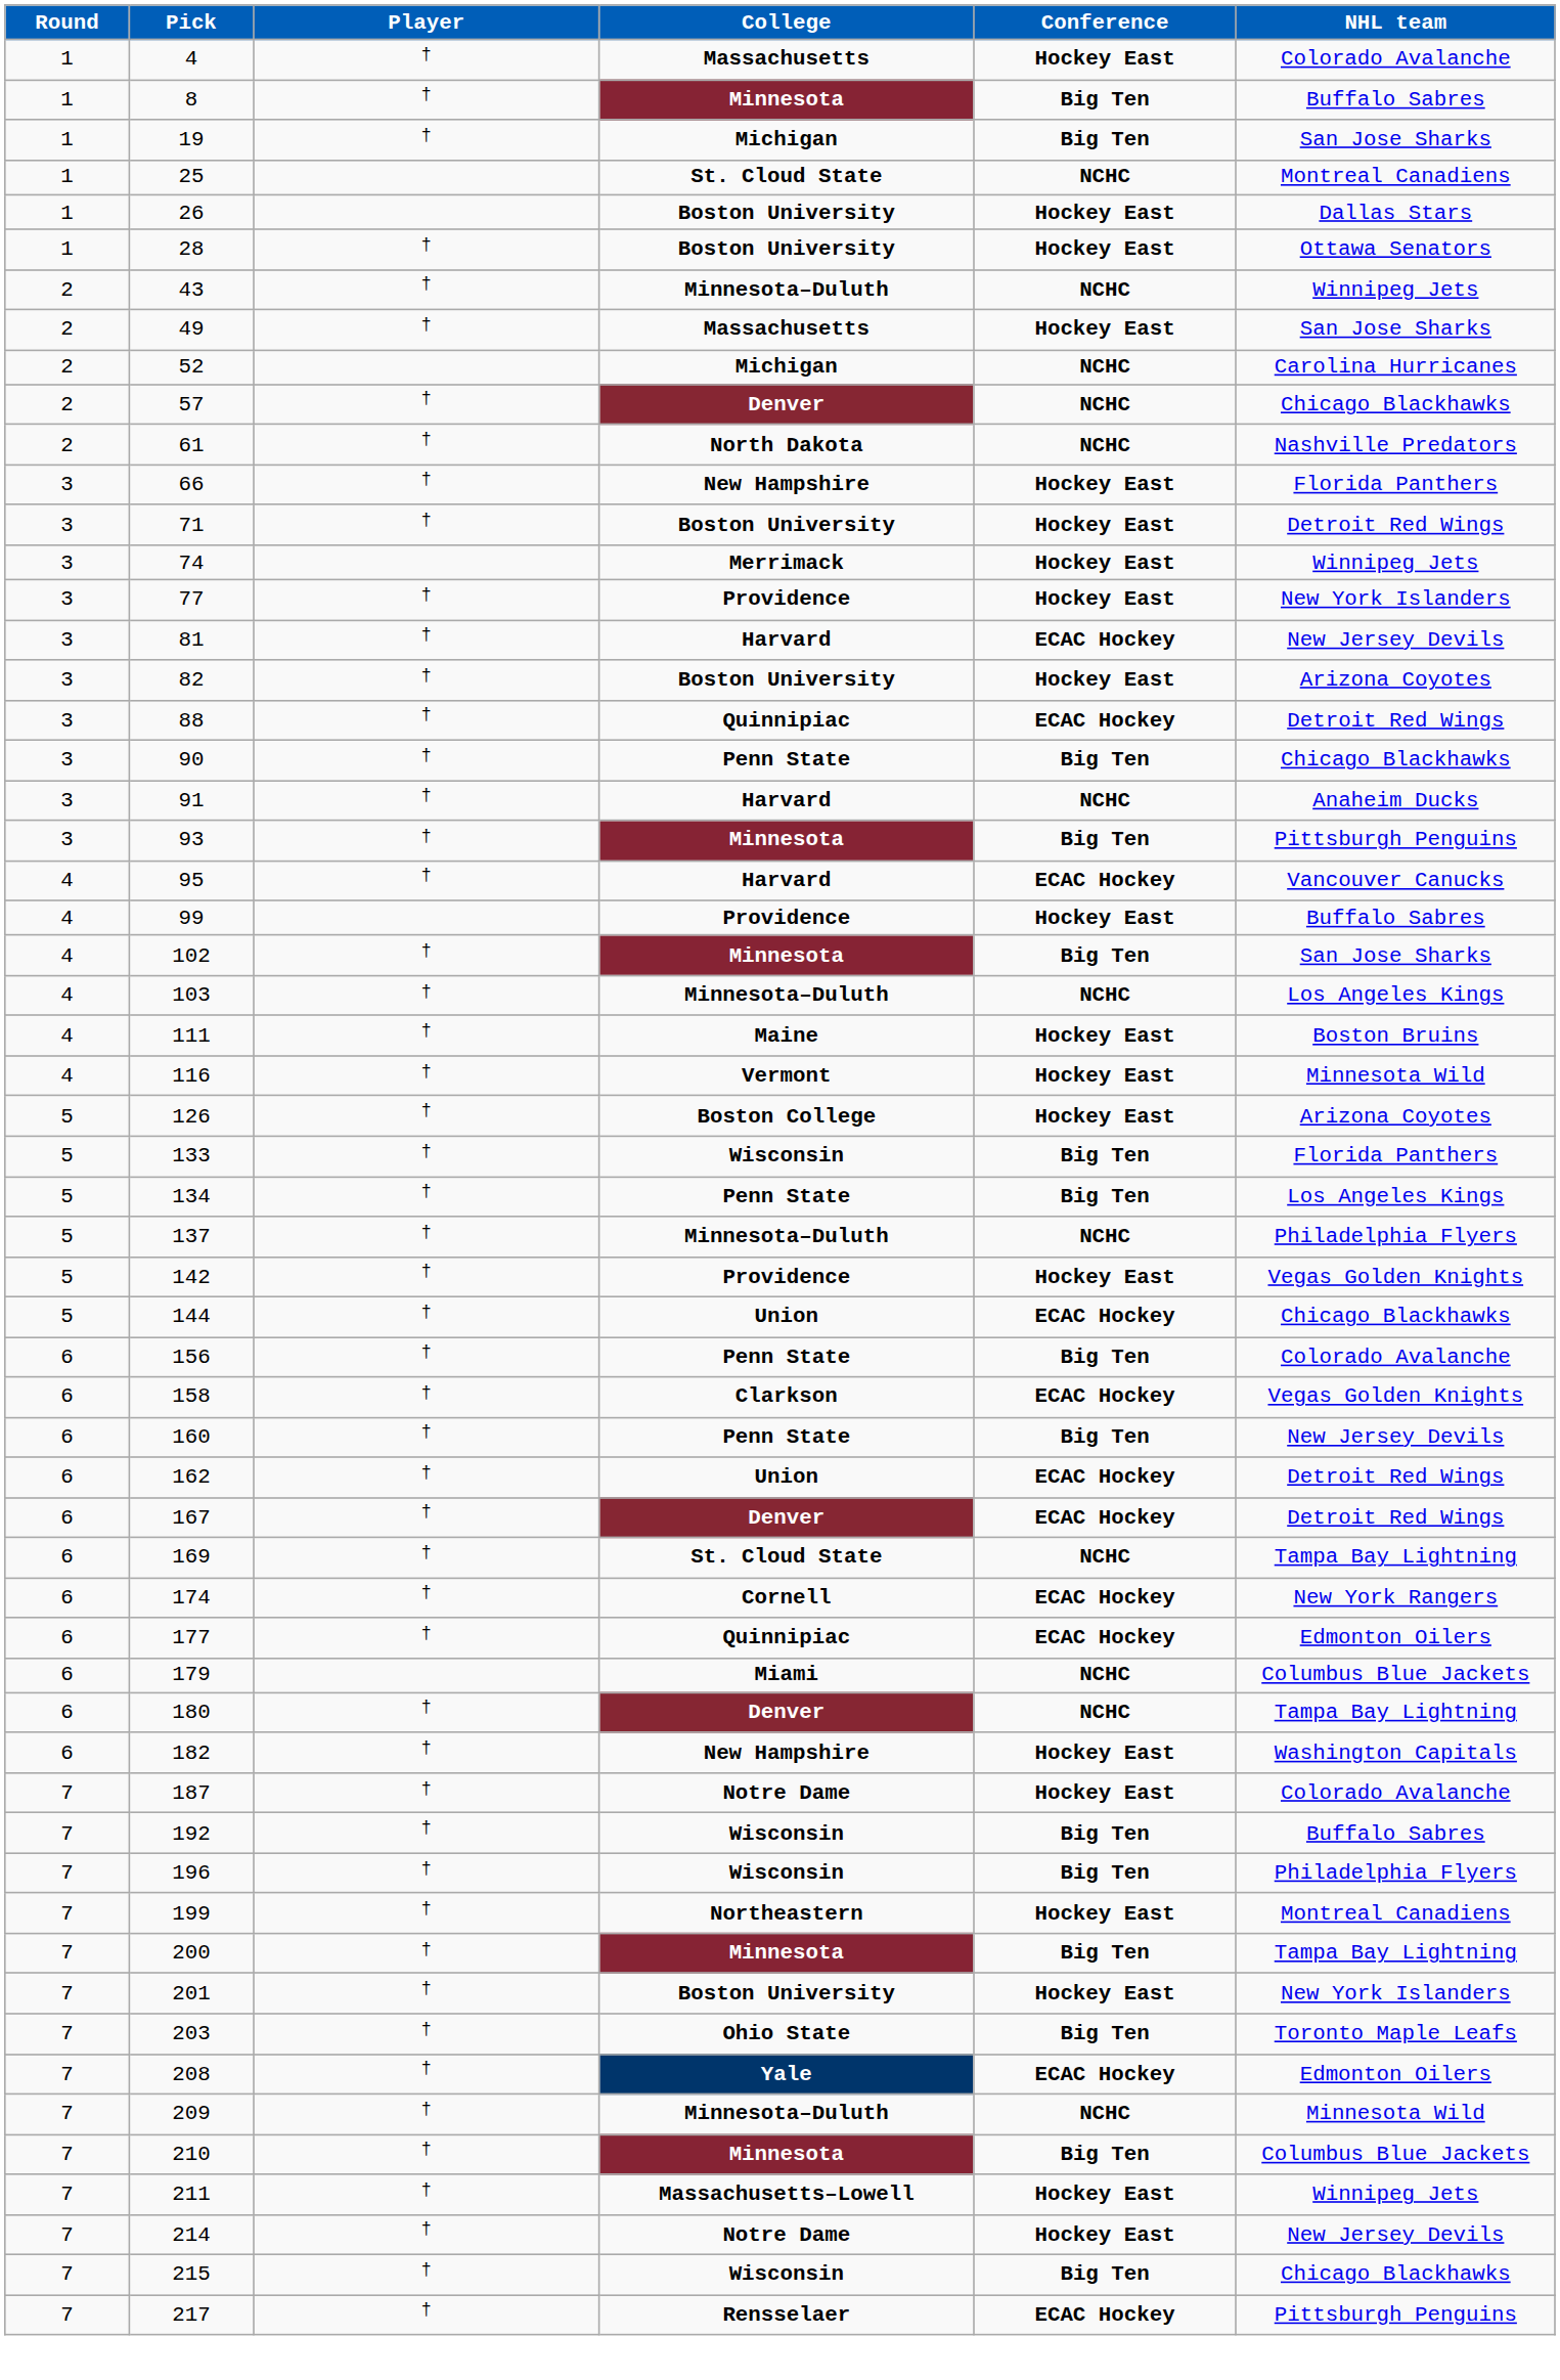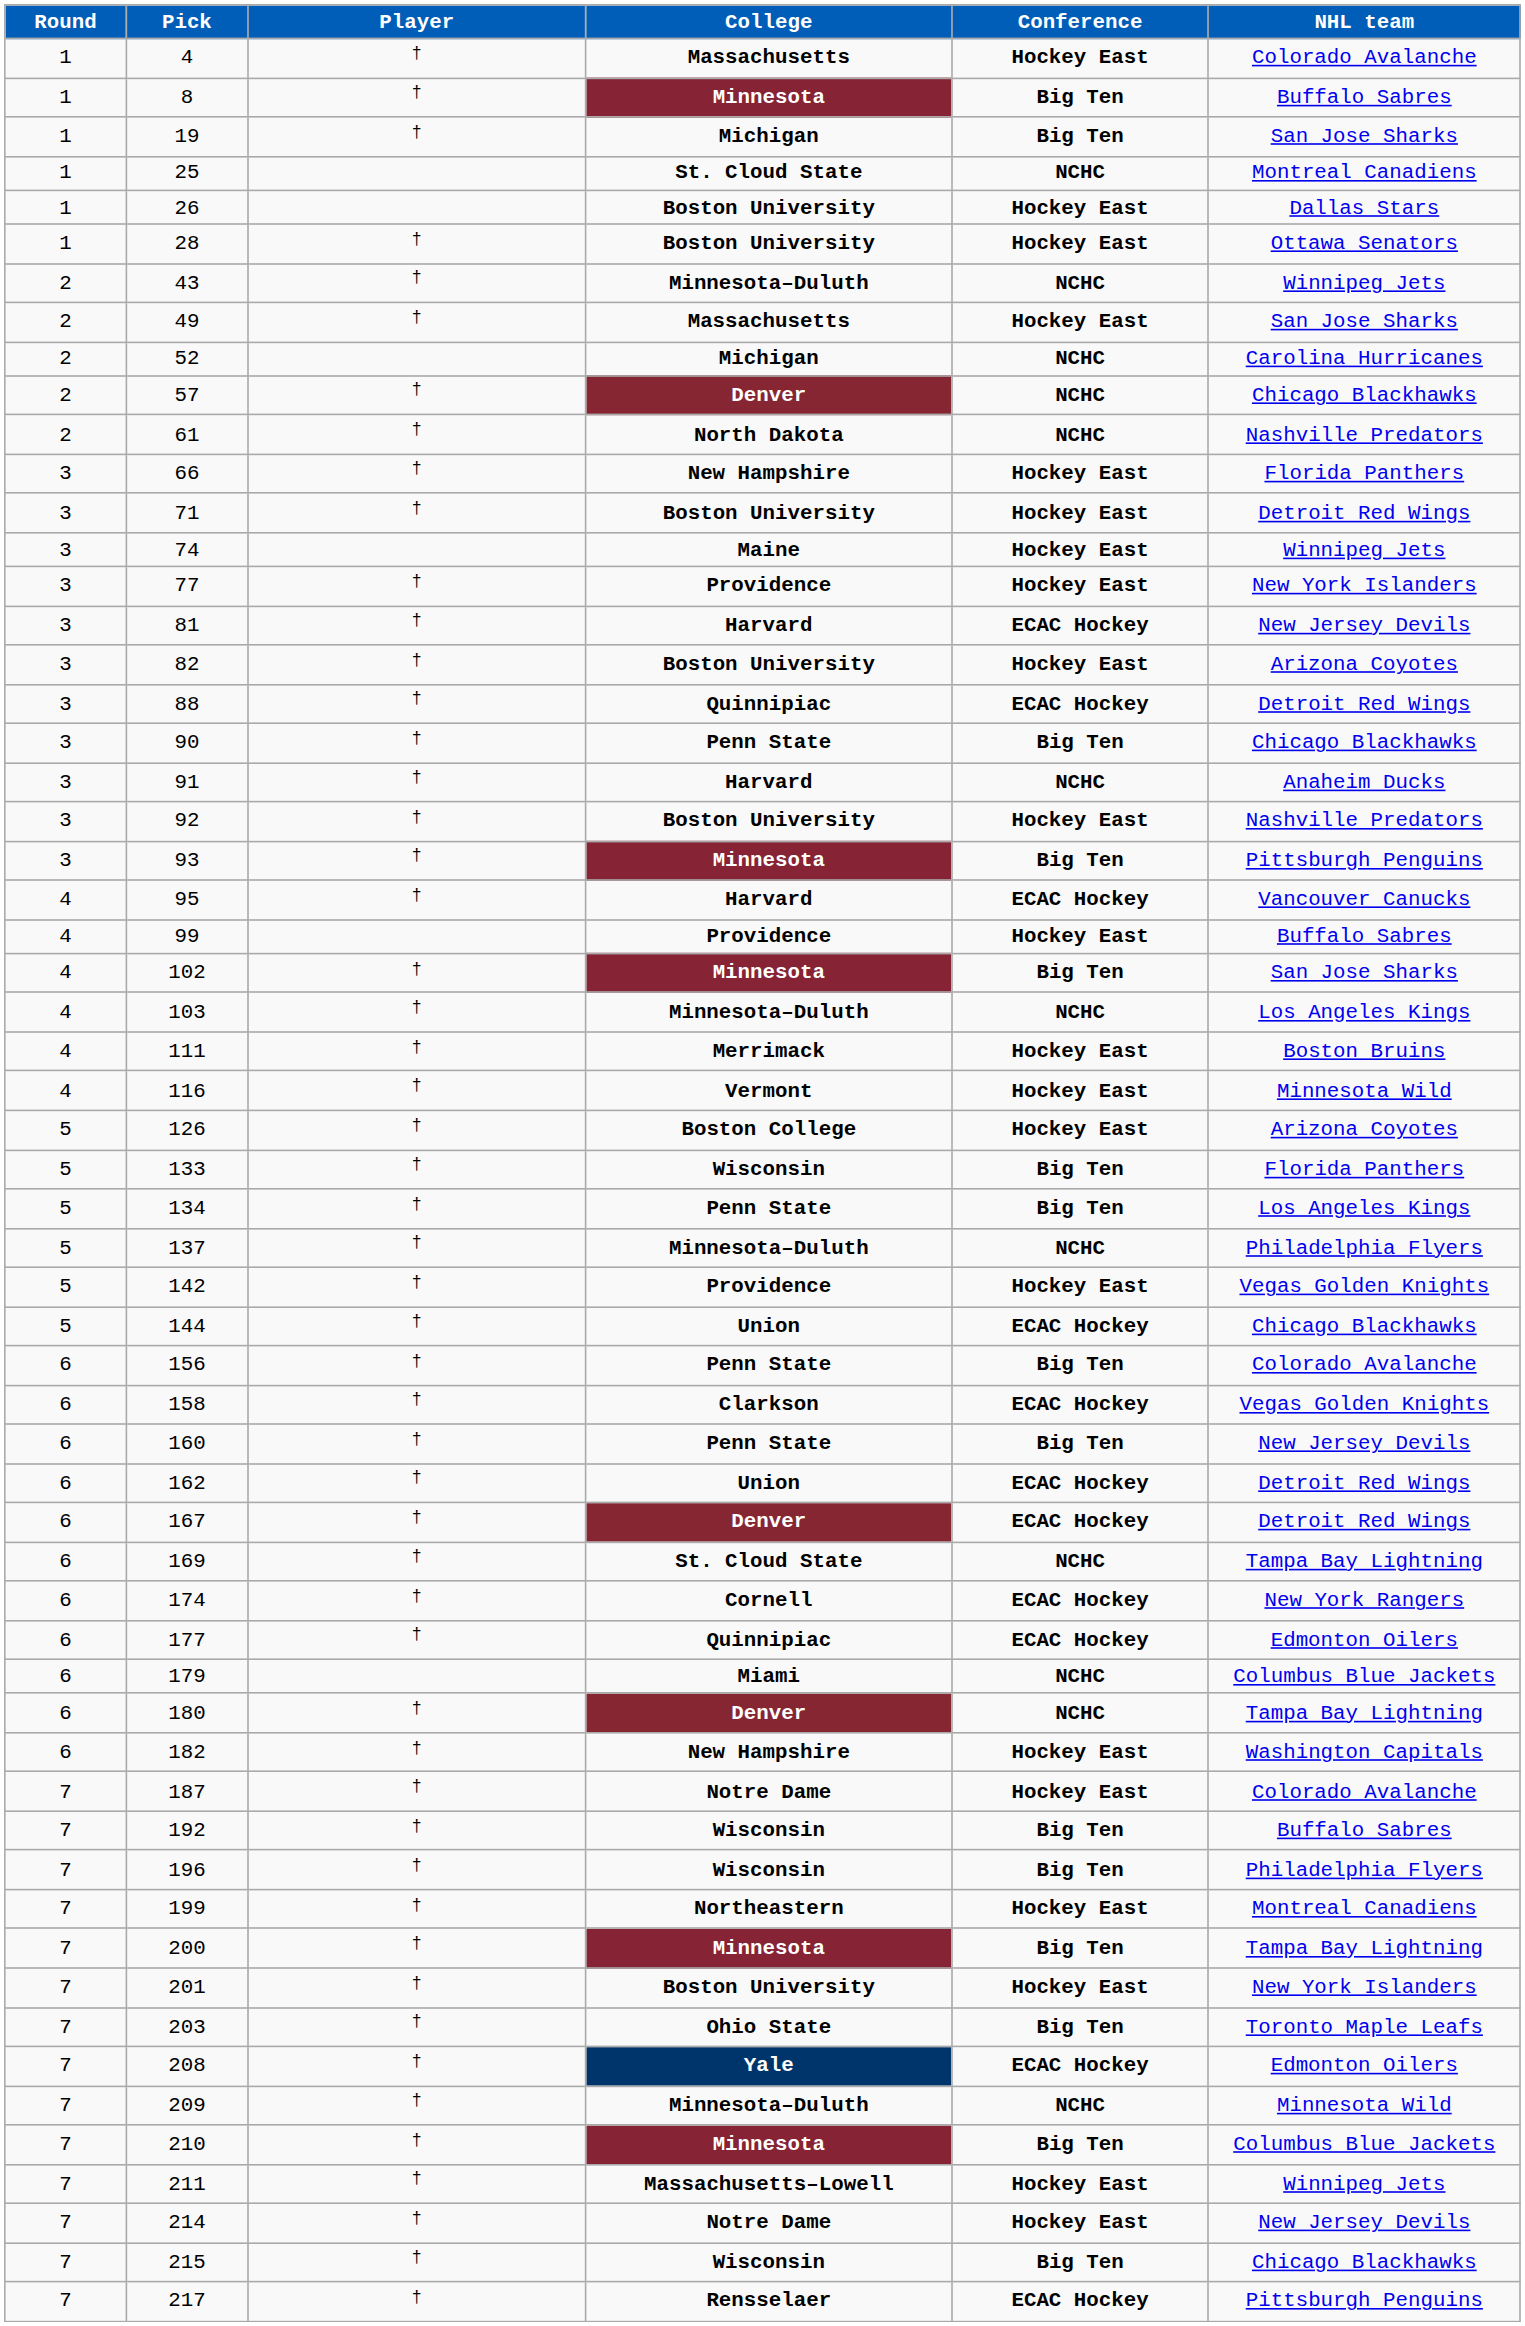74 | College: Merrimack -> Maine
+ row: 3 | 92 | † | Boston University | Hockey East | Nashville Predators
111 | College: Maine -> Merrimack
